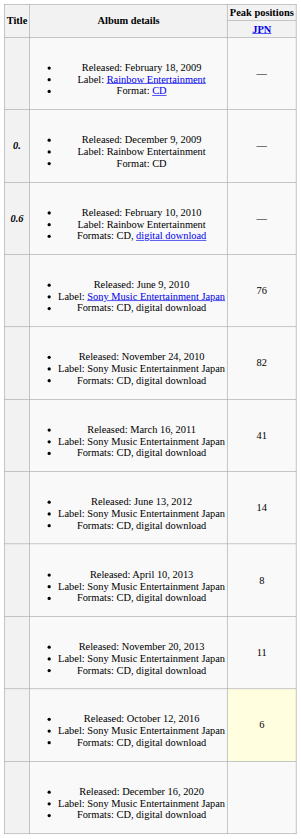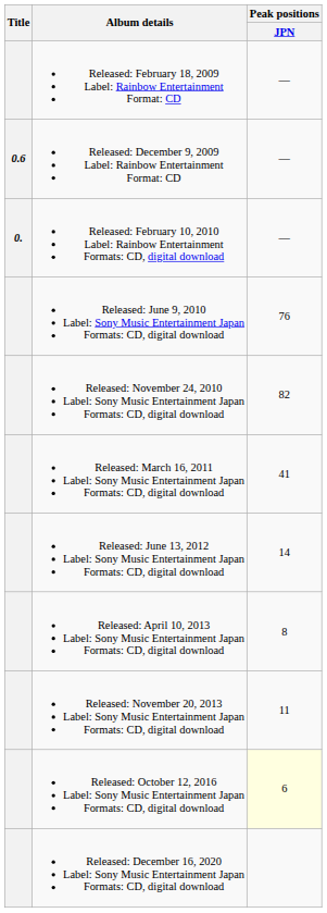row 4 | Title: 0. -> 0.6
row 5 | Title: 0.6 -> 0.
